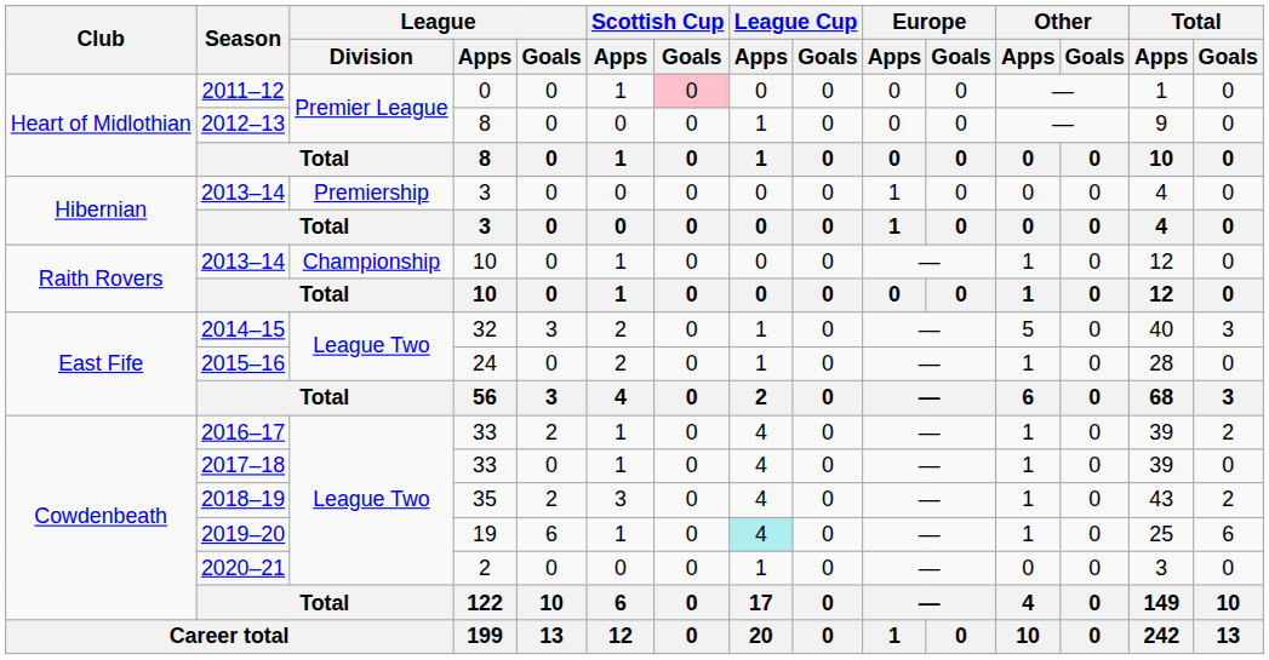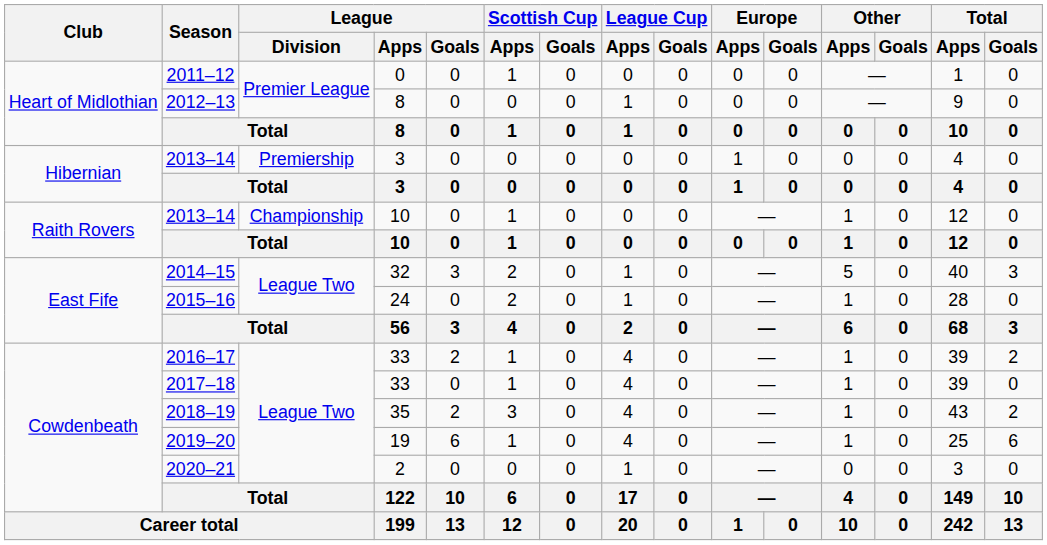2011–12 | Scottish Cup / Goals: pink background -> no background
2019–20 | League Cup / Apps: paleturquoise background -> no background
